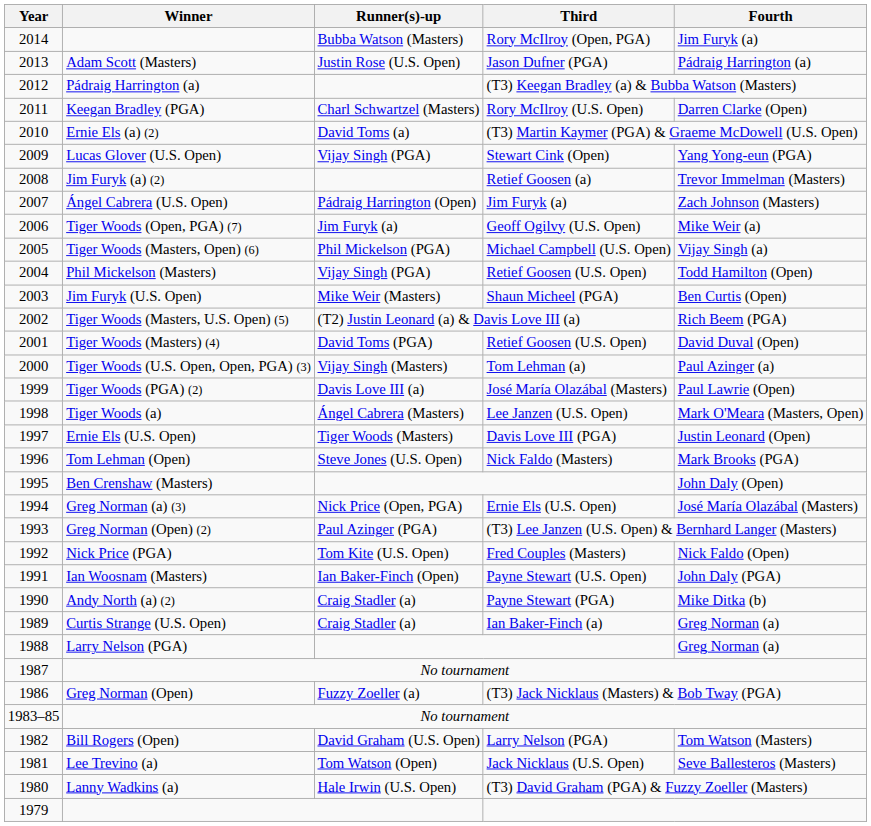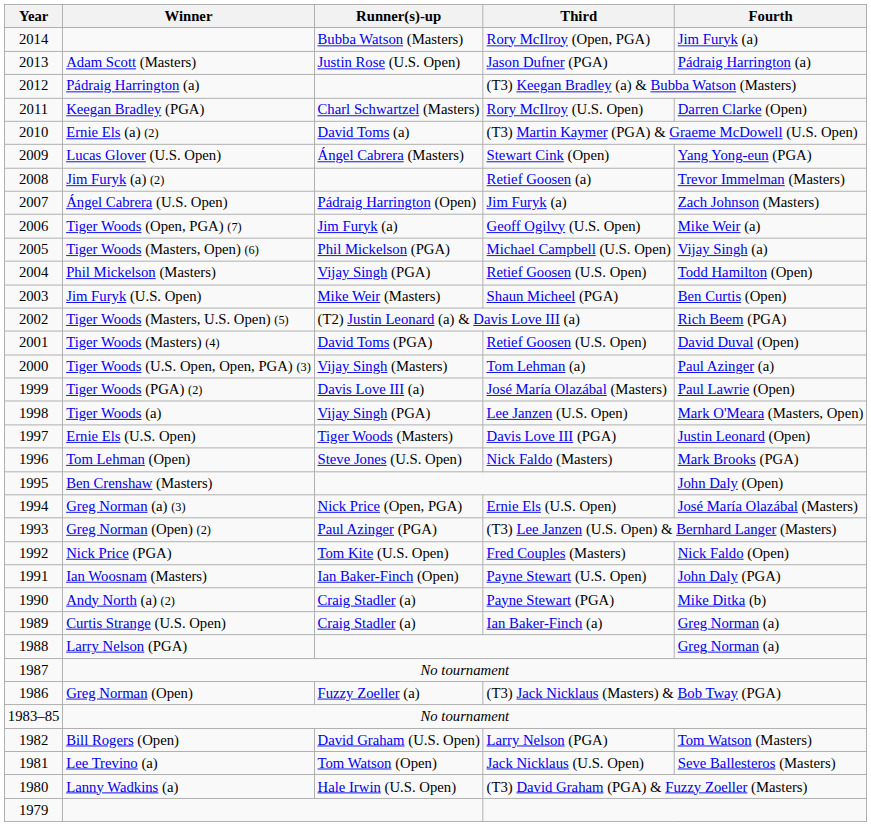Lucas Glover (U.S. Open) | Runner(s)-up: Vijay Singh (PGA) -> Ángel Cabrera (Masters)
Tiger Woods (a) | Runner(s)-up: Ángel Cabrera (Masters) -> Vijay Singh (PGA)
